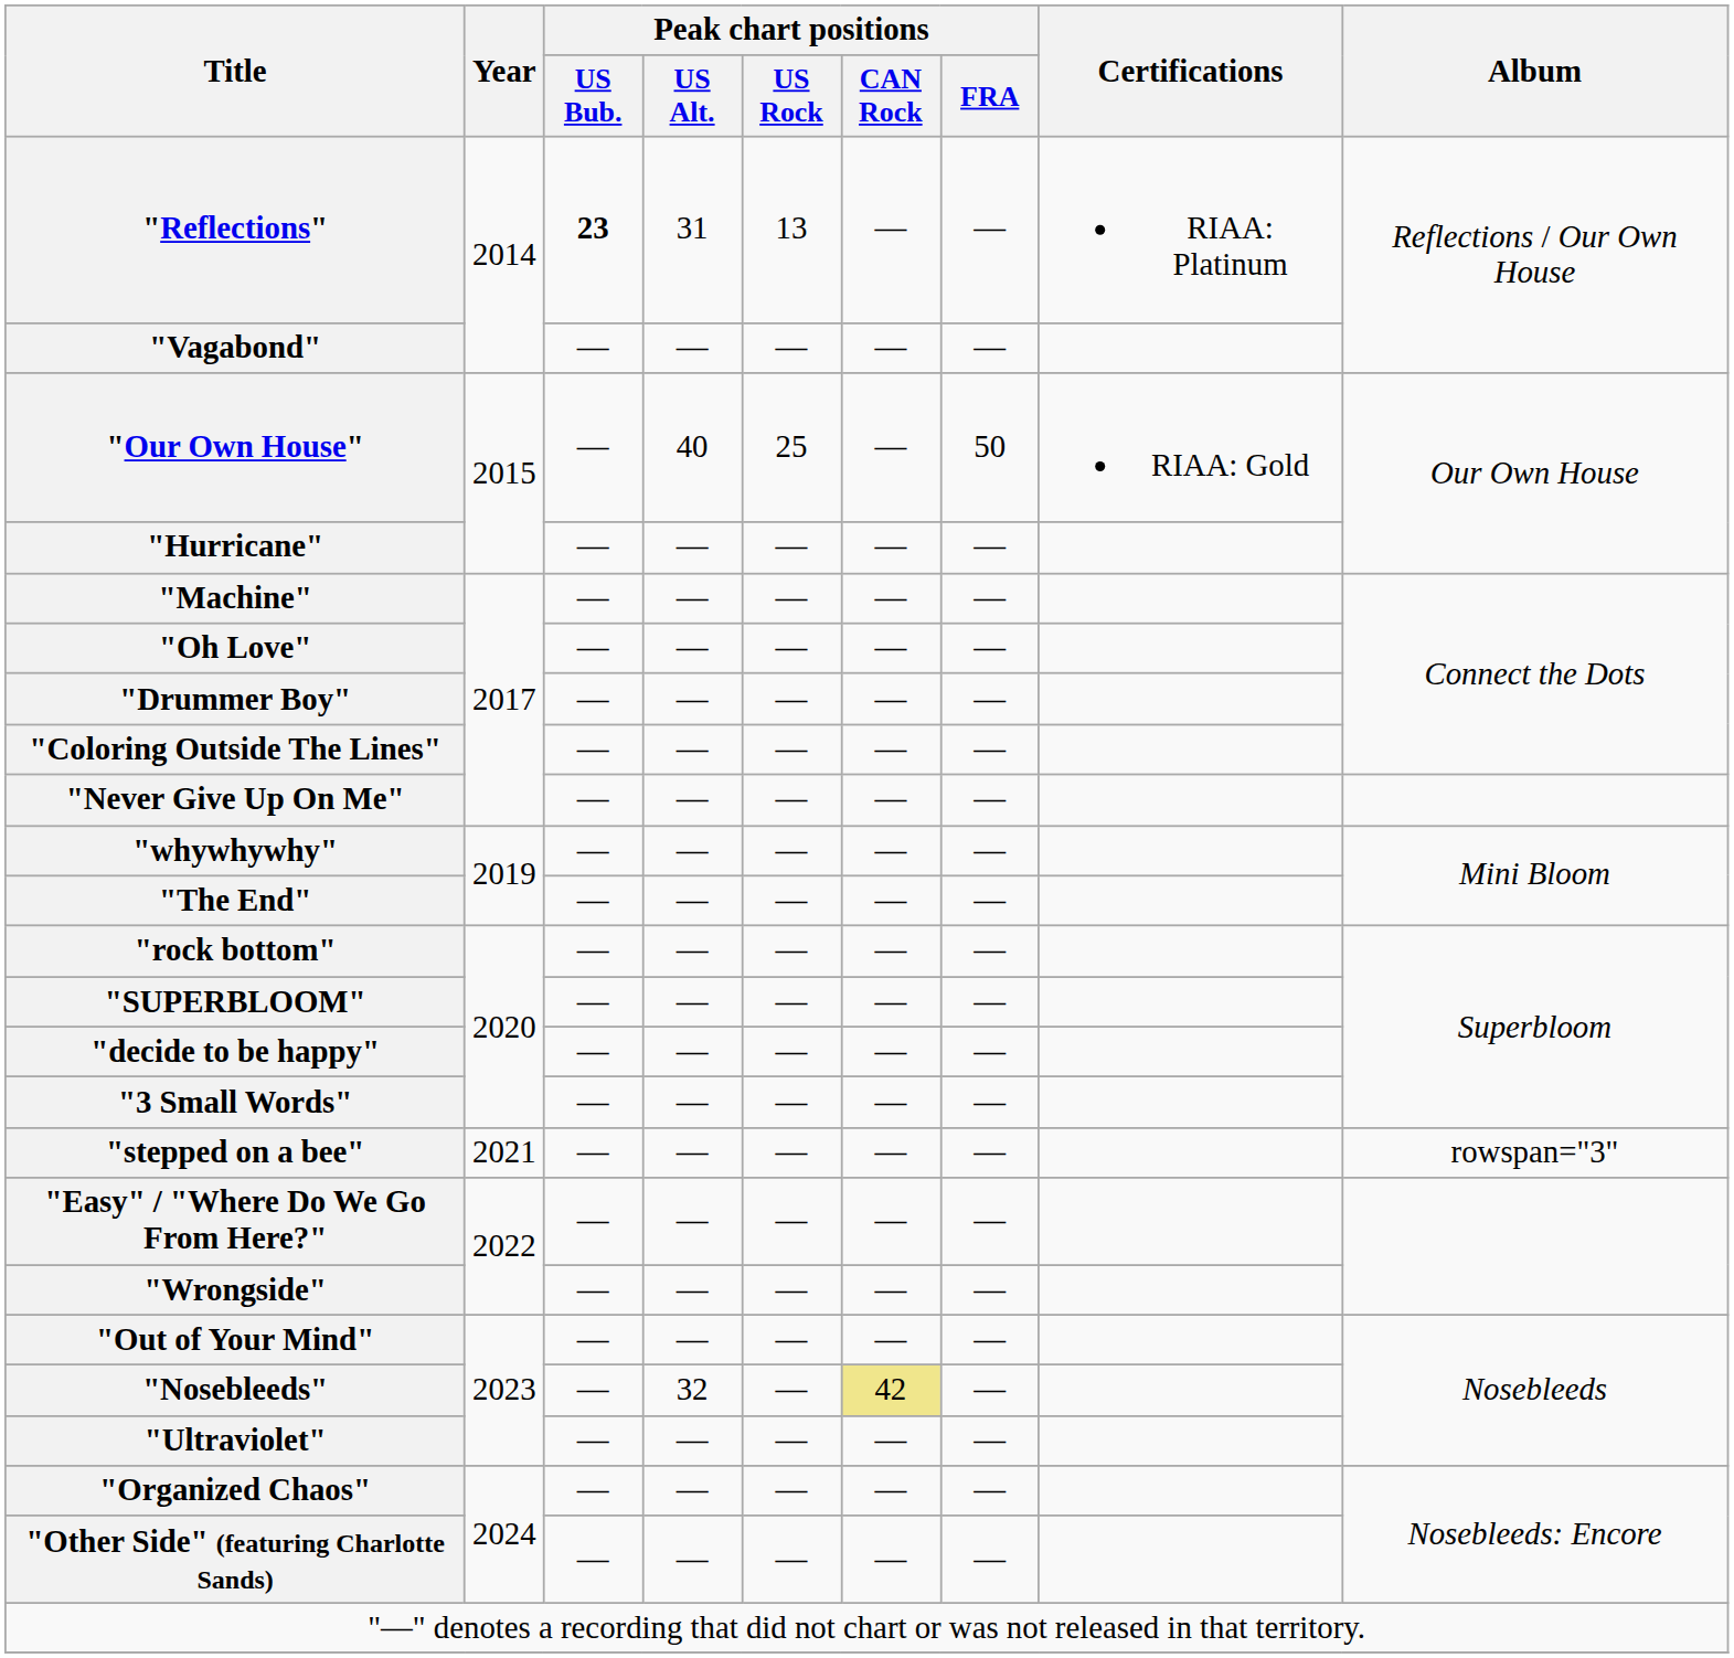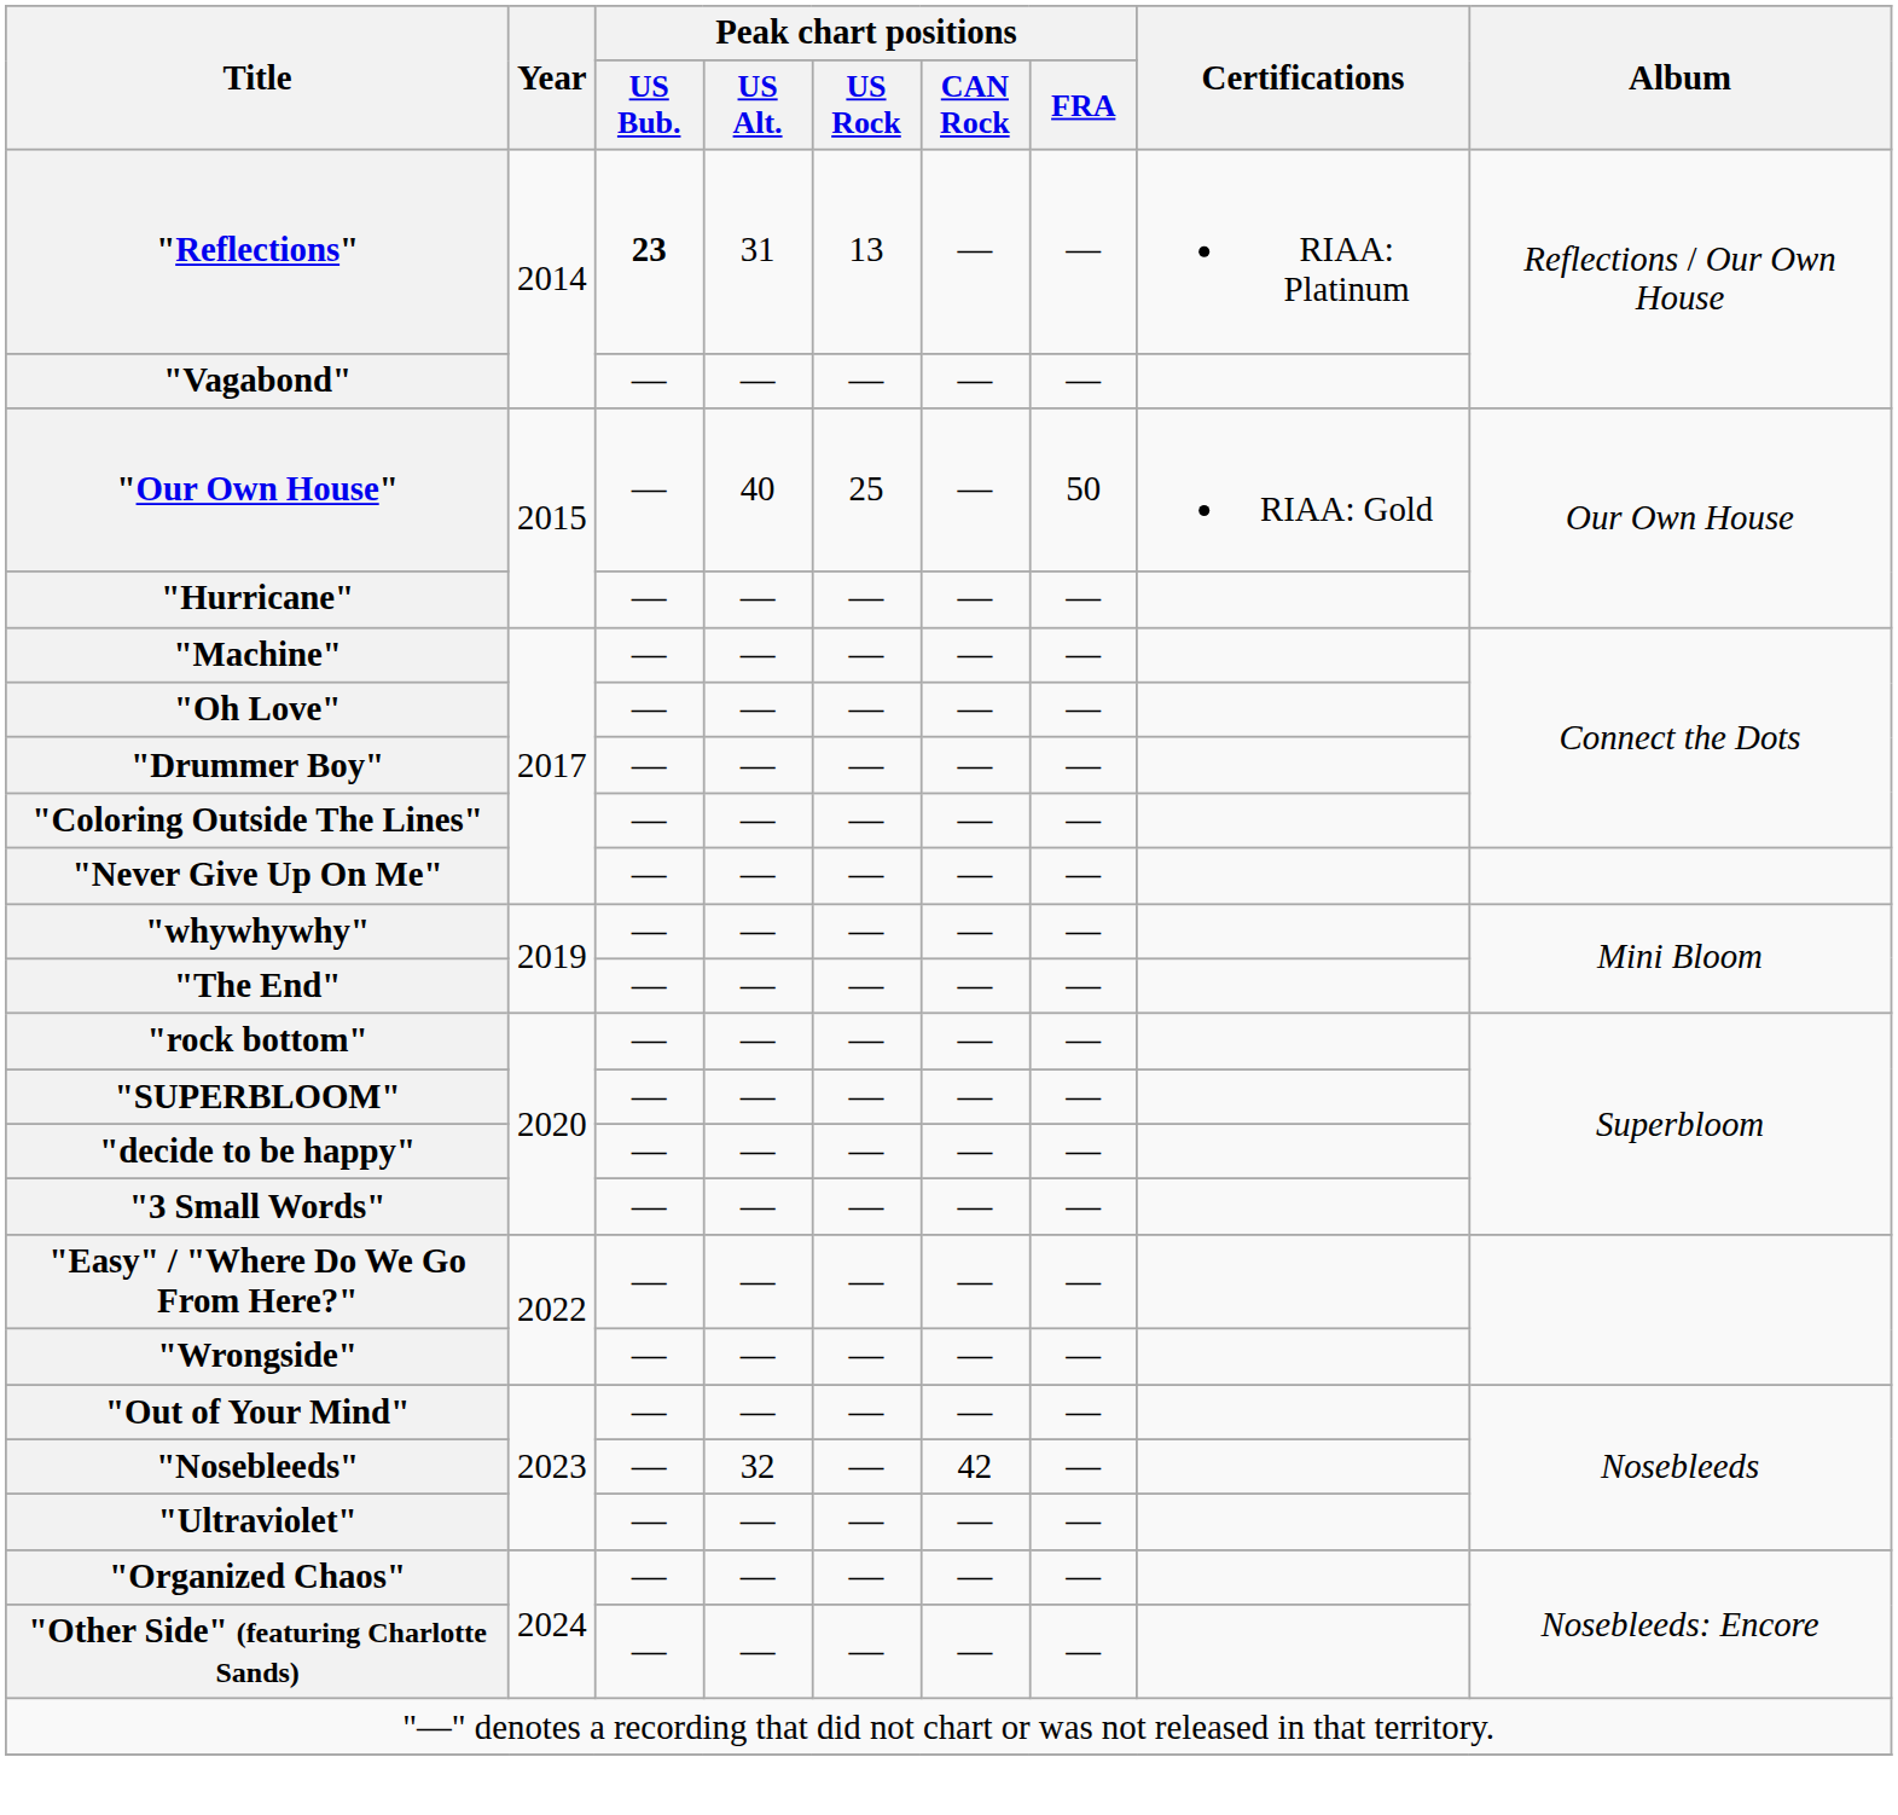- row: "stepped on a bee" | 2021 | — | — | — | — | — | rowspan="3"
"Nosebleeds" | Peak chart positions / CAN Rock: khaki background -> no background
